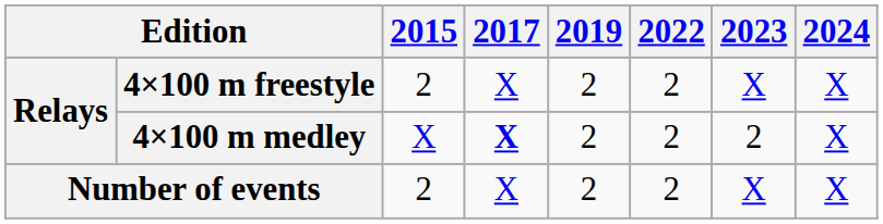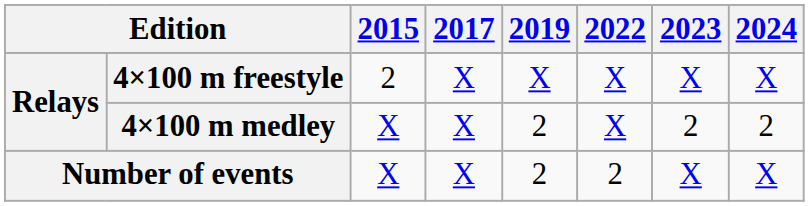4×100 m freestyle | 2019: 2 -> X
4×100 m freestyle | 2022: 2 -> X
4×100 m medley | 2017: bold -> normal
4×100 m medley | 2022: 2 -> X
4×100 m medley | 2024: X -> 2
Number of events | 2015: 2 -> X
